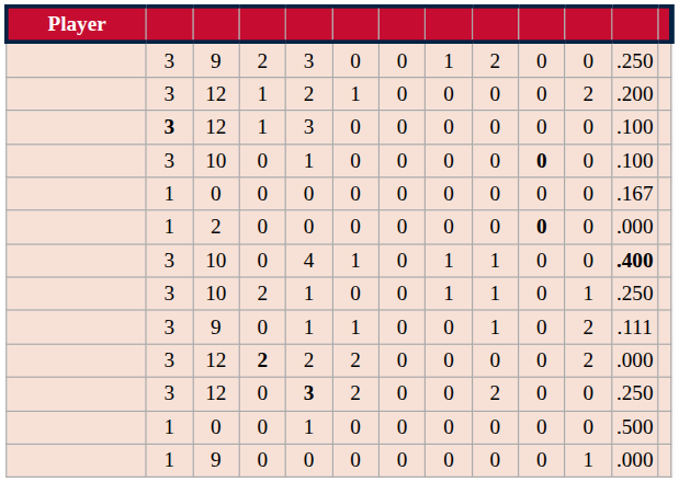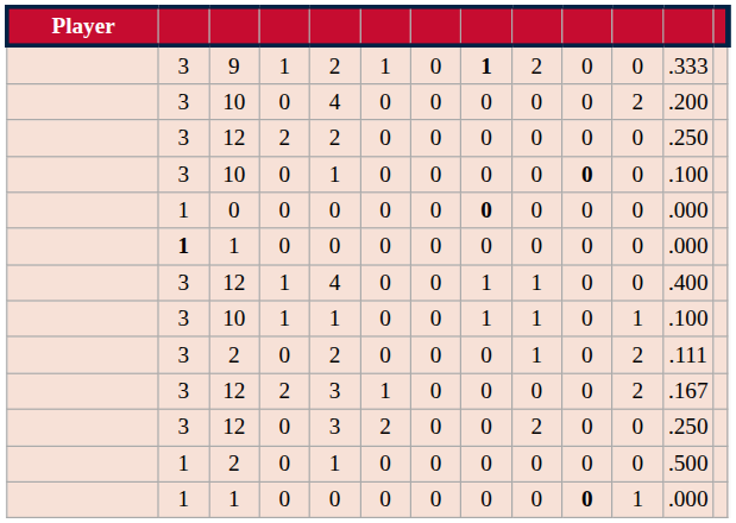row 2 | column 4: 2 -> 1
row 2 | column 5: 3 -> 2
row 2 | column 6: 0 -> 1
row 2 | column 8: normal -> bold
row 2 | column 12: .250 -> .333
row 3 | column 3: 12 -> 10
row 3 | column 4: 1 -> 0
row 3 | column 5: 2 -> 4
row 3 | column 6: 1 -> 0
row 4 | column 2: bold -> normal
row 4 | column 4: 1 -> 2
row 4 | column 5: 3 -> 2
row 4 | column 12: .100 -> .250
row 6 | column 8: normal -> bold
row 6 | column 12: .167 -> .000
row 7 | column 2: normal -> bold
row 7 | column 3: 2 -> 1
row 7 | column 10: bold -> normal
row 8 | column 3: 10 -> 12
row 8 | column 4: 0 -> 1
row 8 | column 6: 1 -> 0
row 8 | column 12: bold -> normal
row 9 | column 4: 2 -> 1
row 9 | column 12: .250 -> .100
row 10 | column 3: 9 -> 2
row 10 | column 5: 1 -> 2
row 10 | column 6: 1 -> 0
row 11 | column 4: bold -> normal
row 11 | column 5: 2 -> 3
row 11 | column 6: 2 -> 1
row 11 | column 12: .000 -> .167
row 12 | column 5: bold -> normal
row 13 | column 3: 0 -> 2
row 14 | column 3: 9 -> 1
row 14 | column 10: normal -> bold
